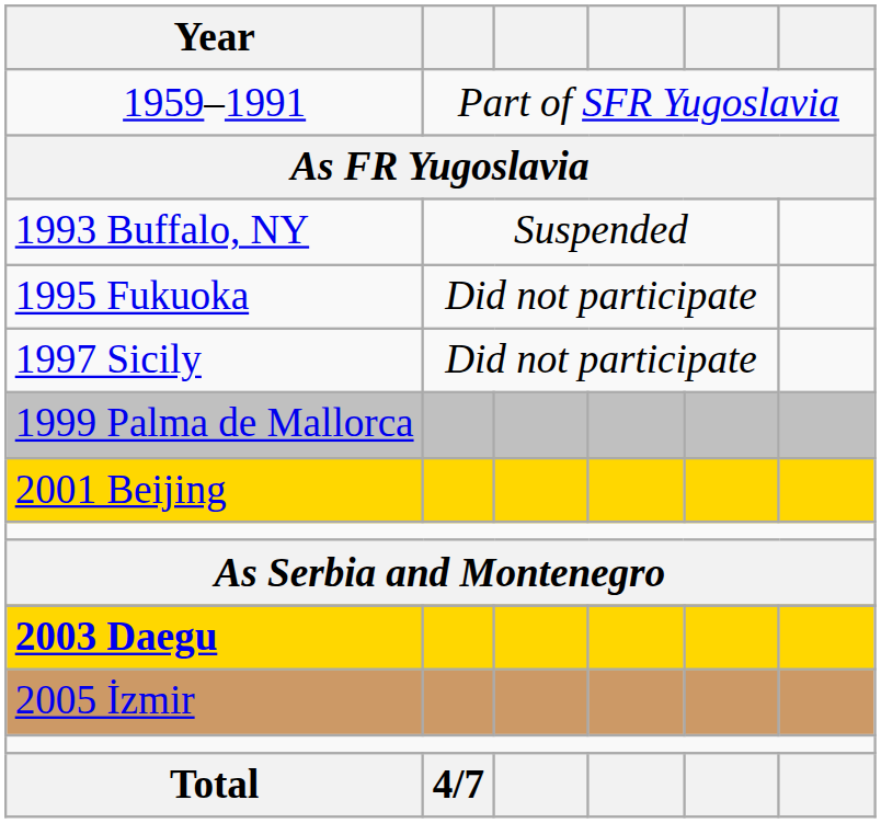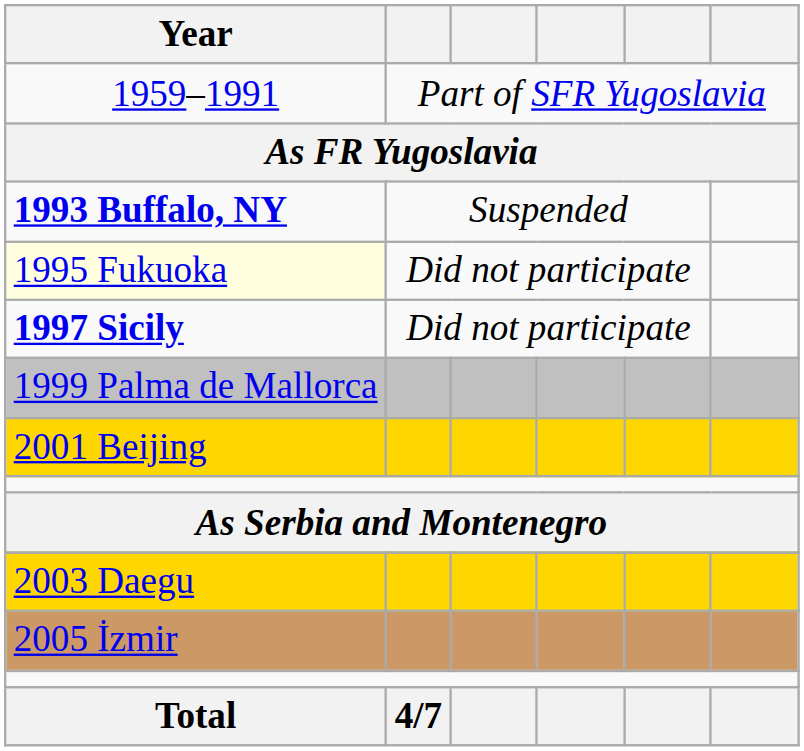1993 Buffalo, NY | Year: normal -> bold
1995 Fukuoka | Year: no background -> lightyellow background
1997 Sicily | Year: normal -> bold
2003 Daegu | Year: bold -> normal
